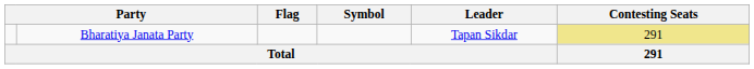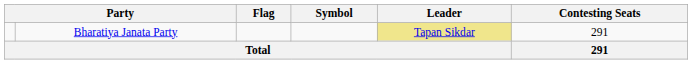Bharatiya Janata Party | Leader: no background -> khaki background
Bharatiya Janata Party | Contesting Seats: khaki background -> no background
